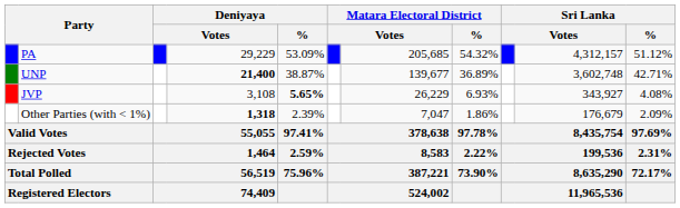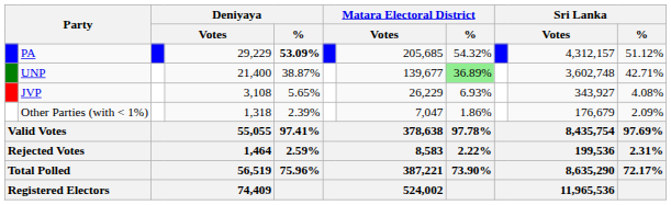PA | Deniyaya / %: normal -> bold
UNP | column 4: bold -> normal
UNP | Matara Electoral District / %: no background -> lightgreen background
JVP | Deniyaya / %: bold -> normal
Other Parties (with < 1%) | column 4: bold -> normal
